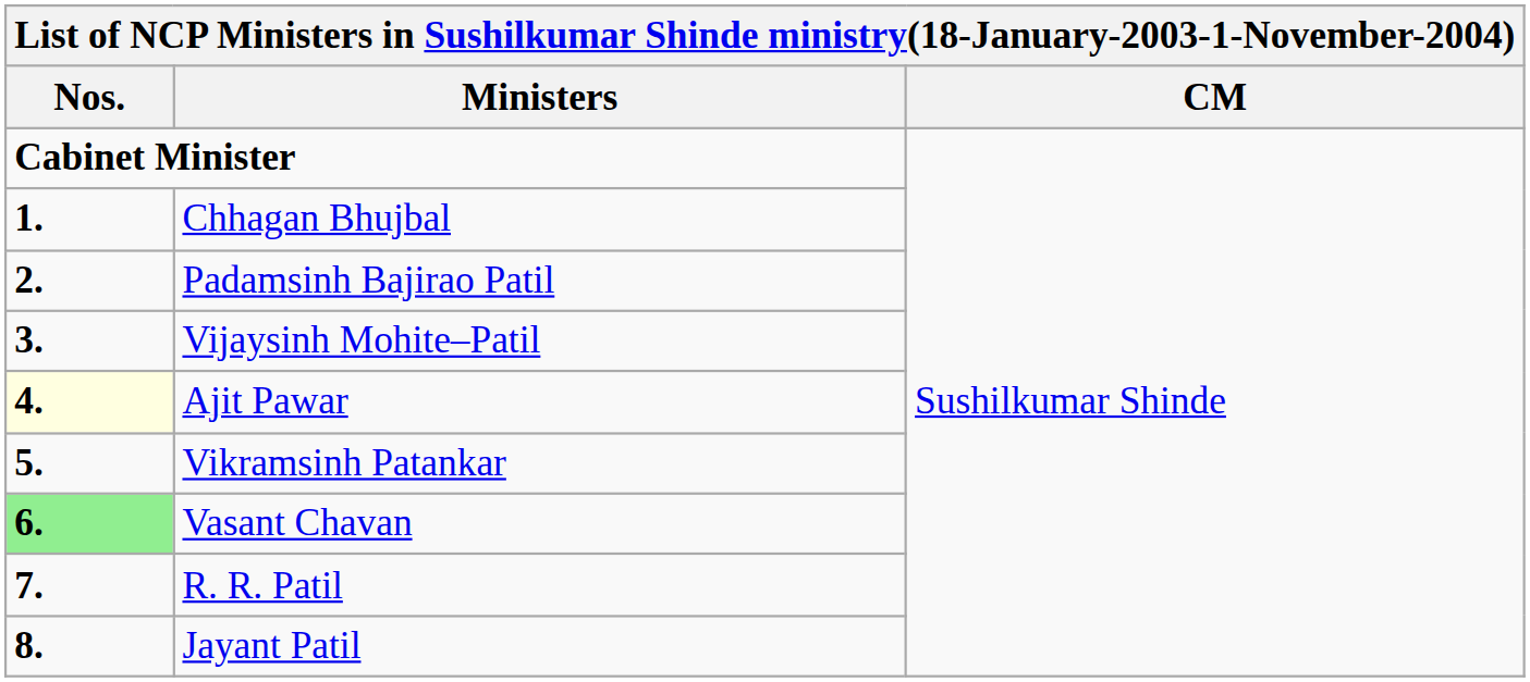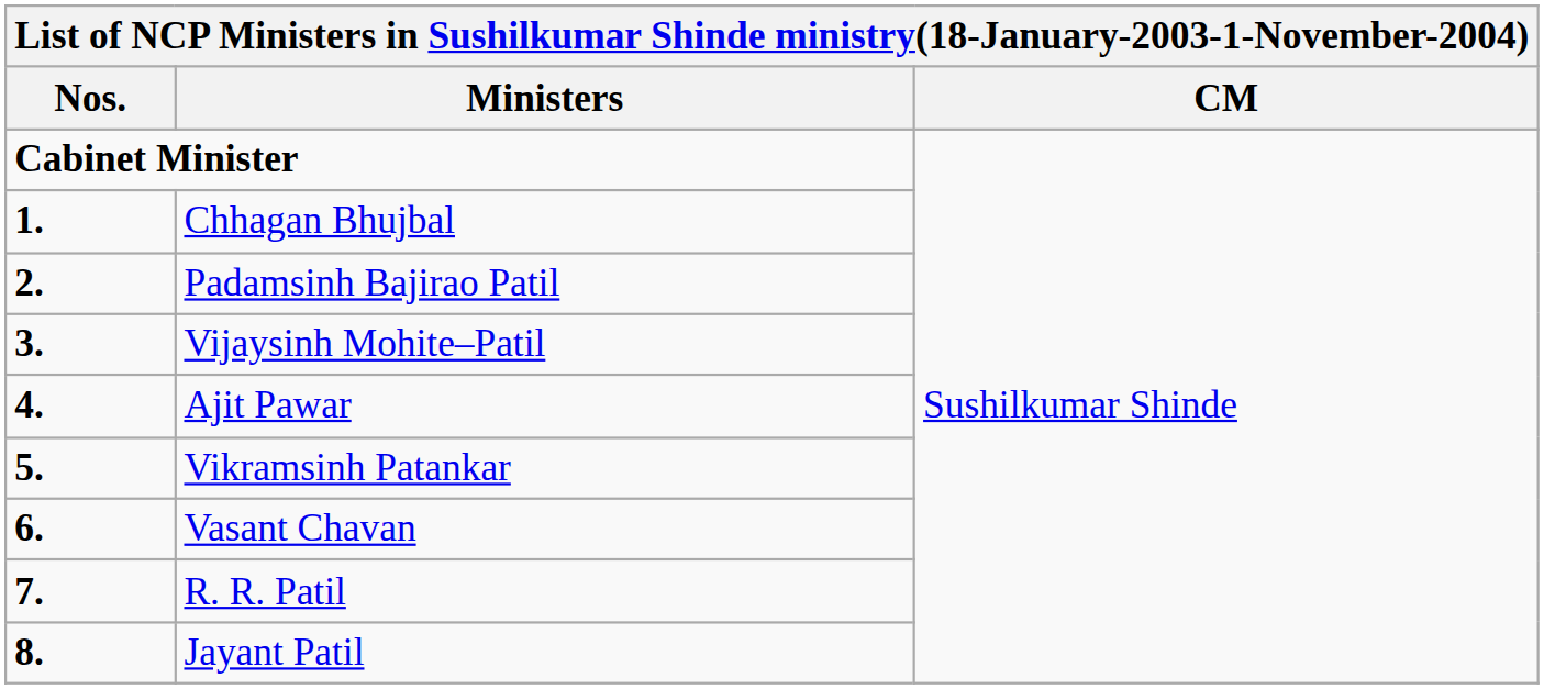Ajit Pawar | Nos.: lightyellow background -> no background
Vasant Chavan | Nos.: lightgreen background -> no background
